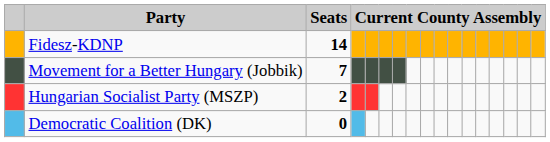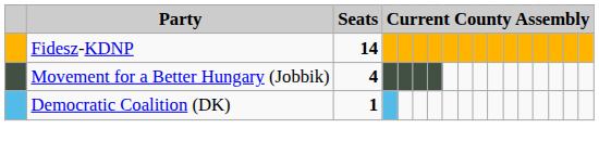Movement for a Better Hungary (Jobbik) | Seats: 7 -> 4
- row: Hungarian Socialist Party (MSZP) | 2
Democratic Coalition (DK) | Seats: 0 -> 1
